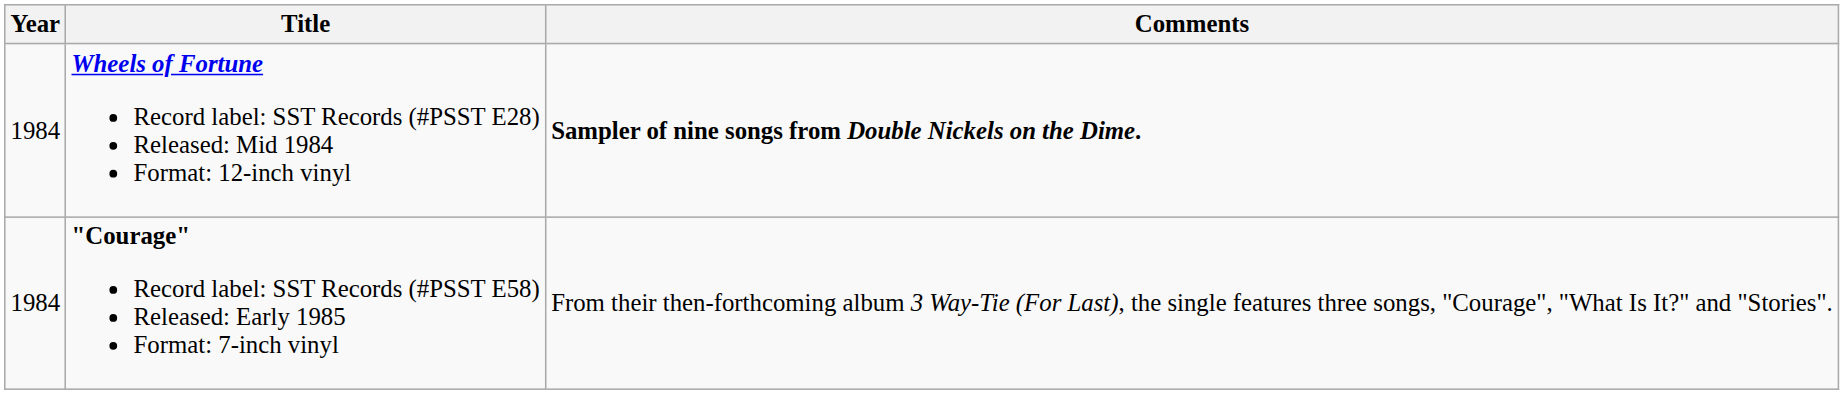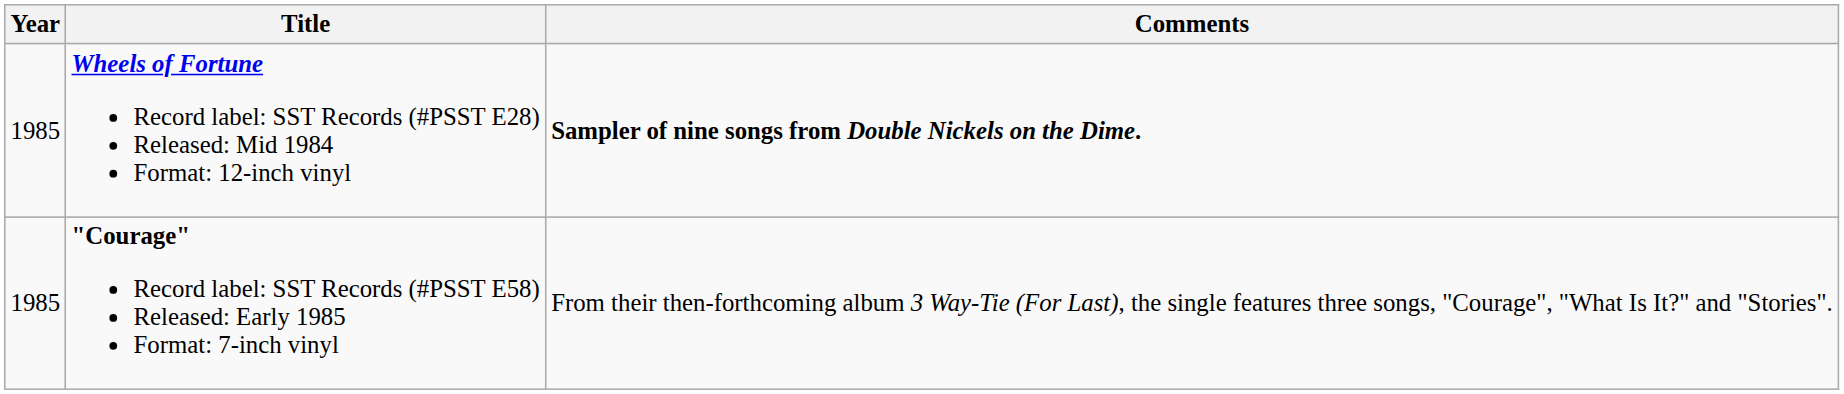row 2 | Year: 1984 -> 1985
row 3 | Year: 1984 -> 1985
